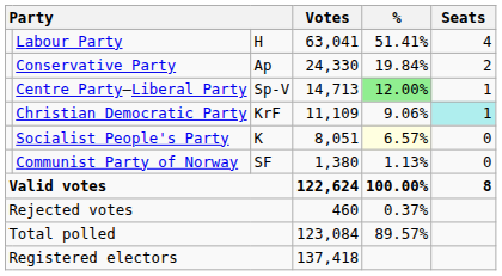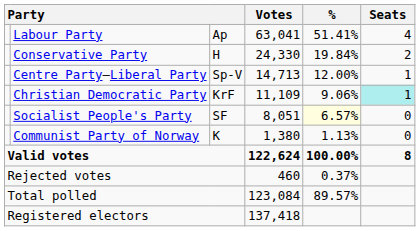Labour Party | column 3: H -> Ap
Conservative Party | column 3: Ap -> H
Centre Party–Liberal Party | %: lightgreen background -> no background
Socialist People's Party | column 3: K -> SF
Communist Party of Norway | column 3: SF -> K
